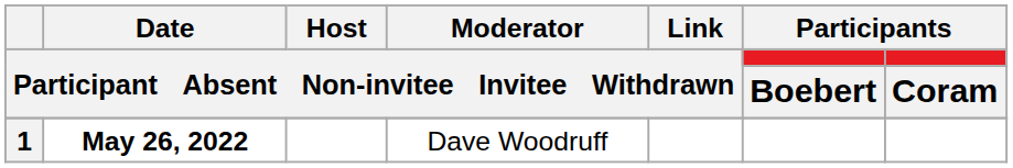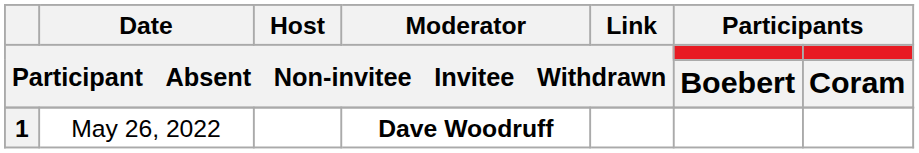1 | Date / Participant Absent Non-invitee Invitee Withdrawn: bold -> normal
1 | Moderator / Participant Absent Non-invitee Invitee Withdrawn: normal -> bold
